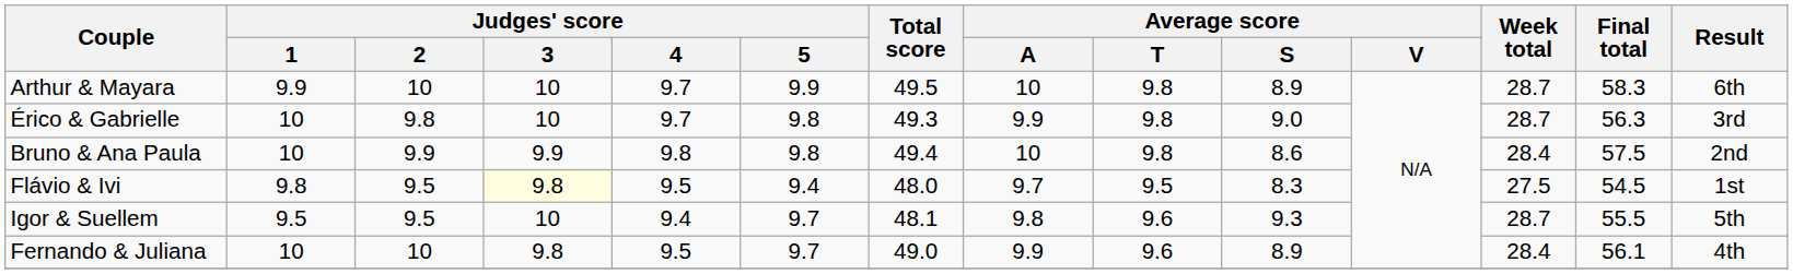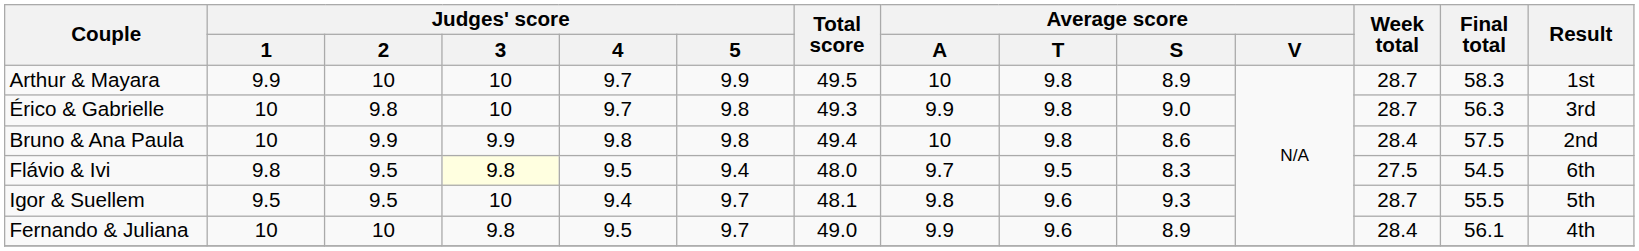Arthur & Mayara | Result: 6th -> 1st
Flávio & Ivi | Result: 1st -> 6th
